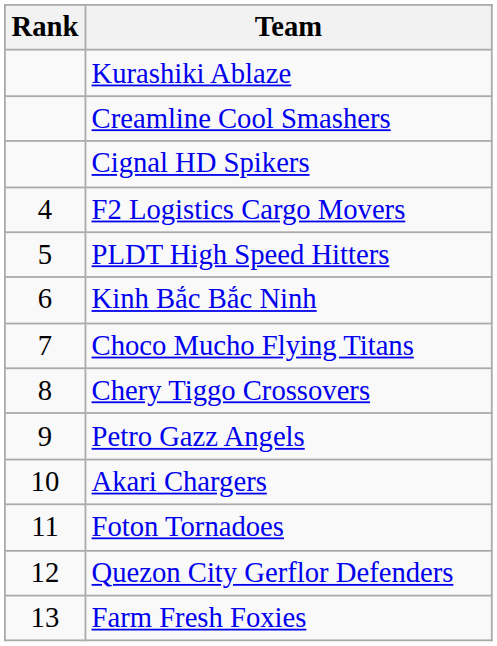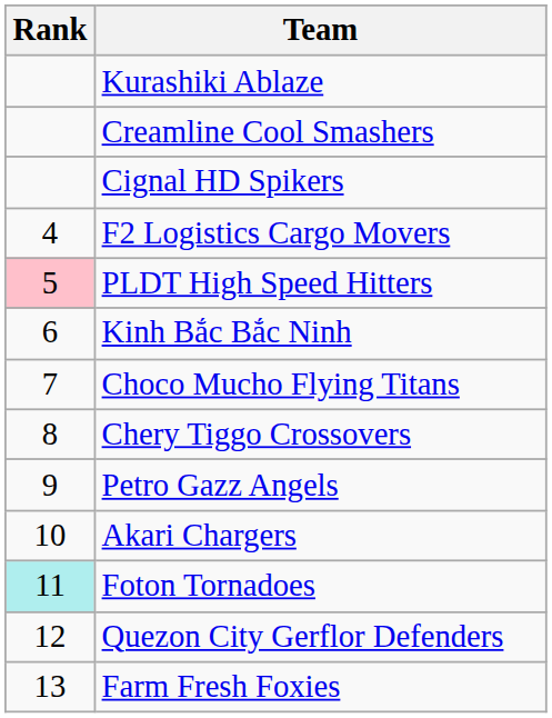PLDT High Speed Hitters | Rank: no background -> pink background
Foton Tornadoes | Rank: no background -> paleturquoise background
